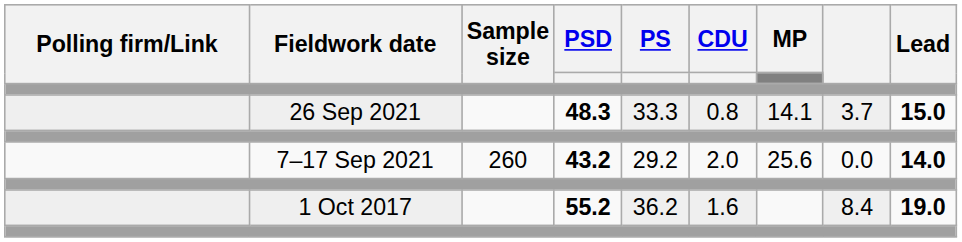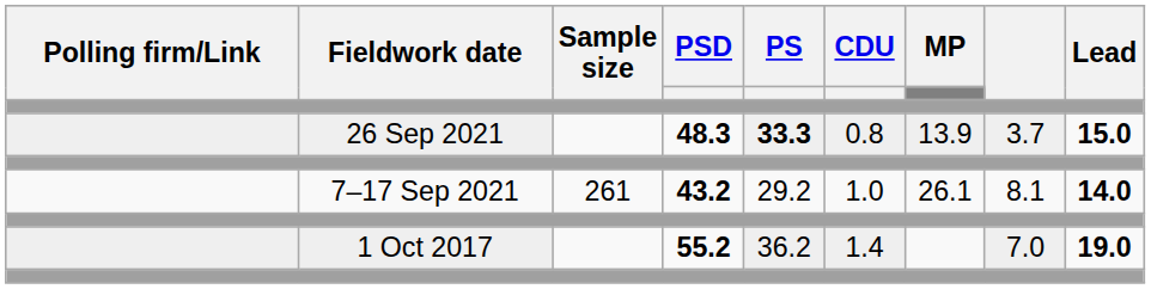26 Sep 2021 | PS: normal -> bold
26 Sep 2021 | MP: 14.1 -> 13.9
7–17 Sep 2021 | Sample size: 260 -> 261
7–17 Sep 2021 | CDU: 2.0 -> 1.0
7–17 Sep 2021 | MP: 25.6 -> 26.1
7–17 Sep 2021 | column 8: 0.0 -> 8.1
1 Oct 2017 | CDU: 1.6 -> 1.4
1 Oct 2017 | column 8: 8.4 -> 7.0
